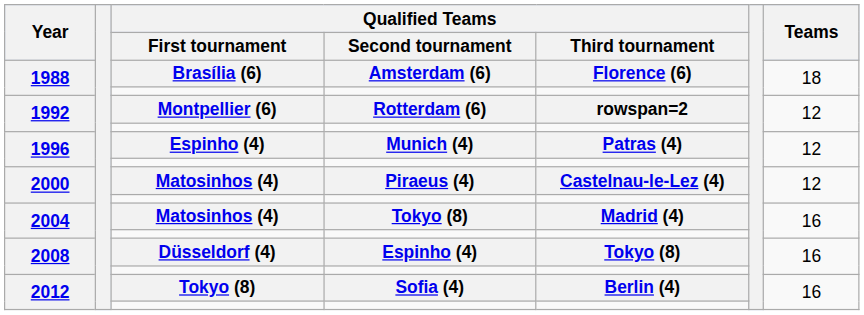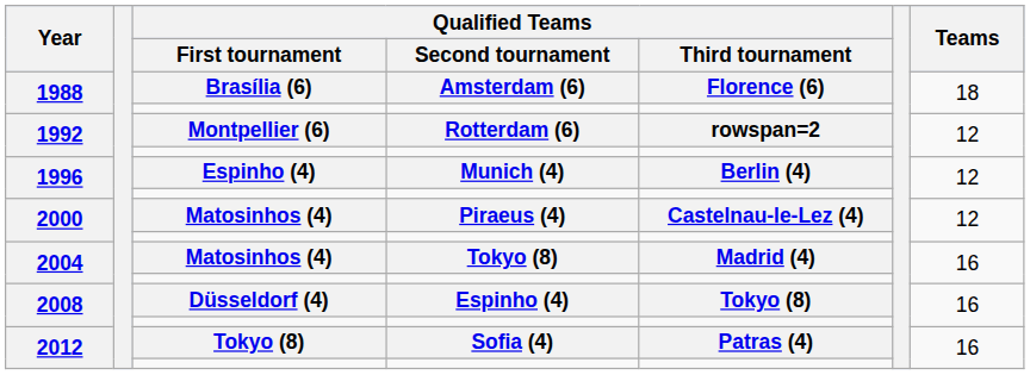Munich (4) | Qualified Teams / Third tournament: Patras (4) -> Berlin (4)
Sofia (4) | Qualified Teams / Third tournament: Berlin (4) -> Patras (4)
